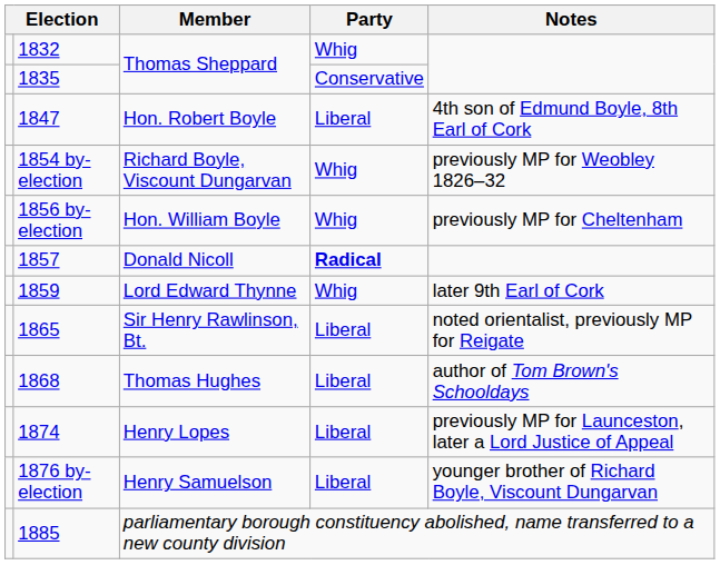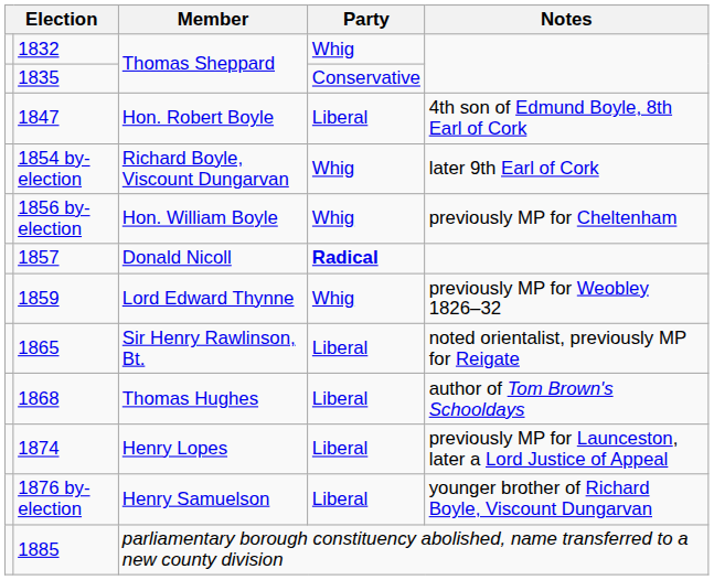Richard Boyle, Viscount Dungarvan | Notes: previously MP for Weobley 1826–32 -> later 9th Earl of Cork
Lord Edward Thynne | Notes: later 9th Earl of Cork -> previously MP for Weobley 1826–32
